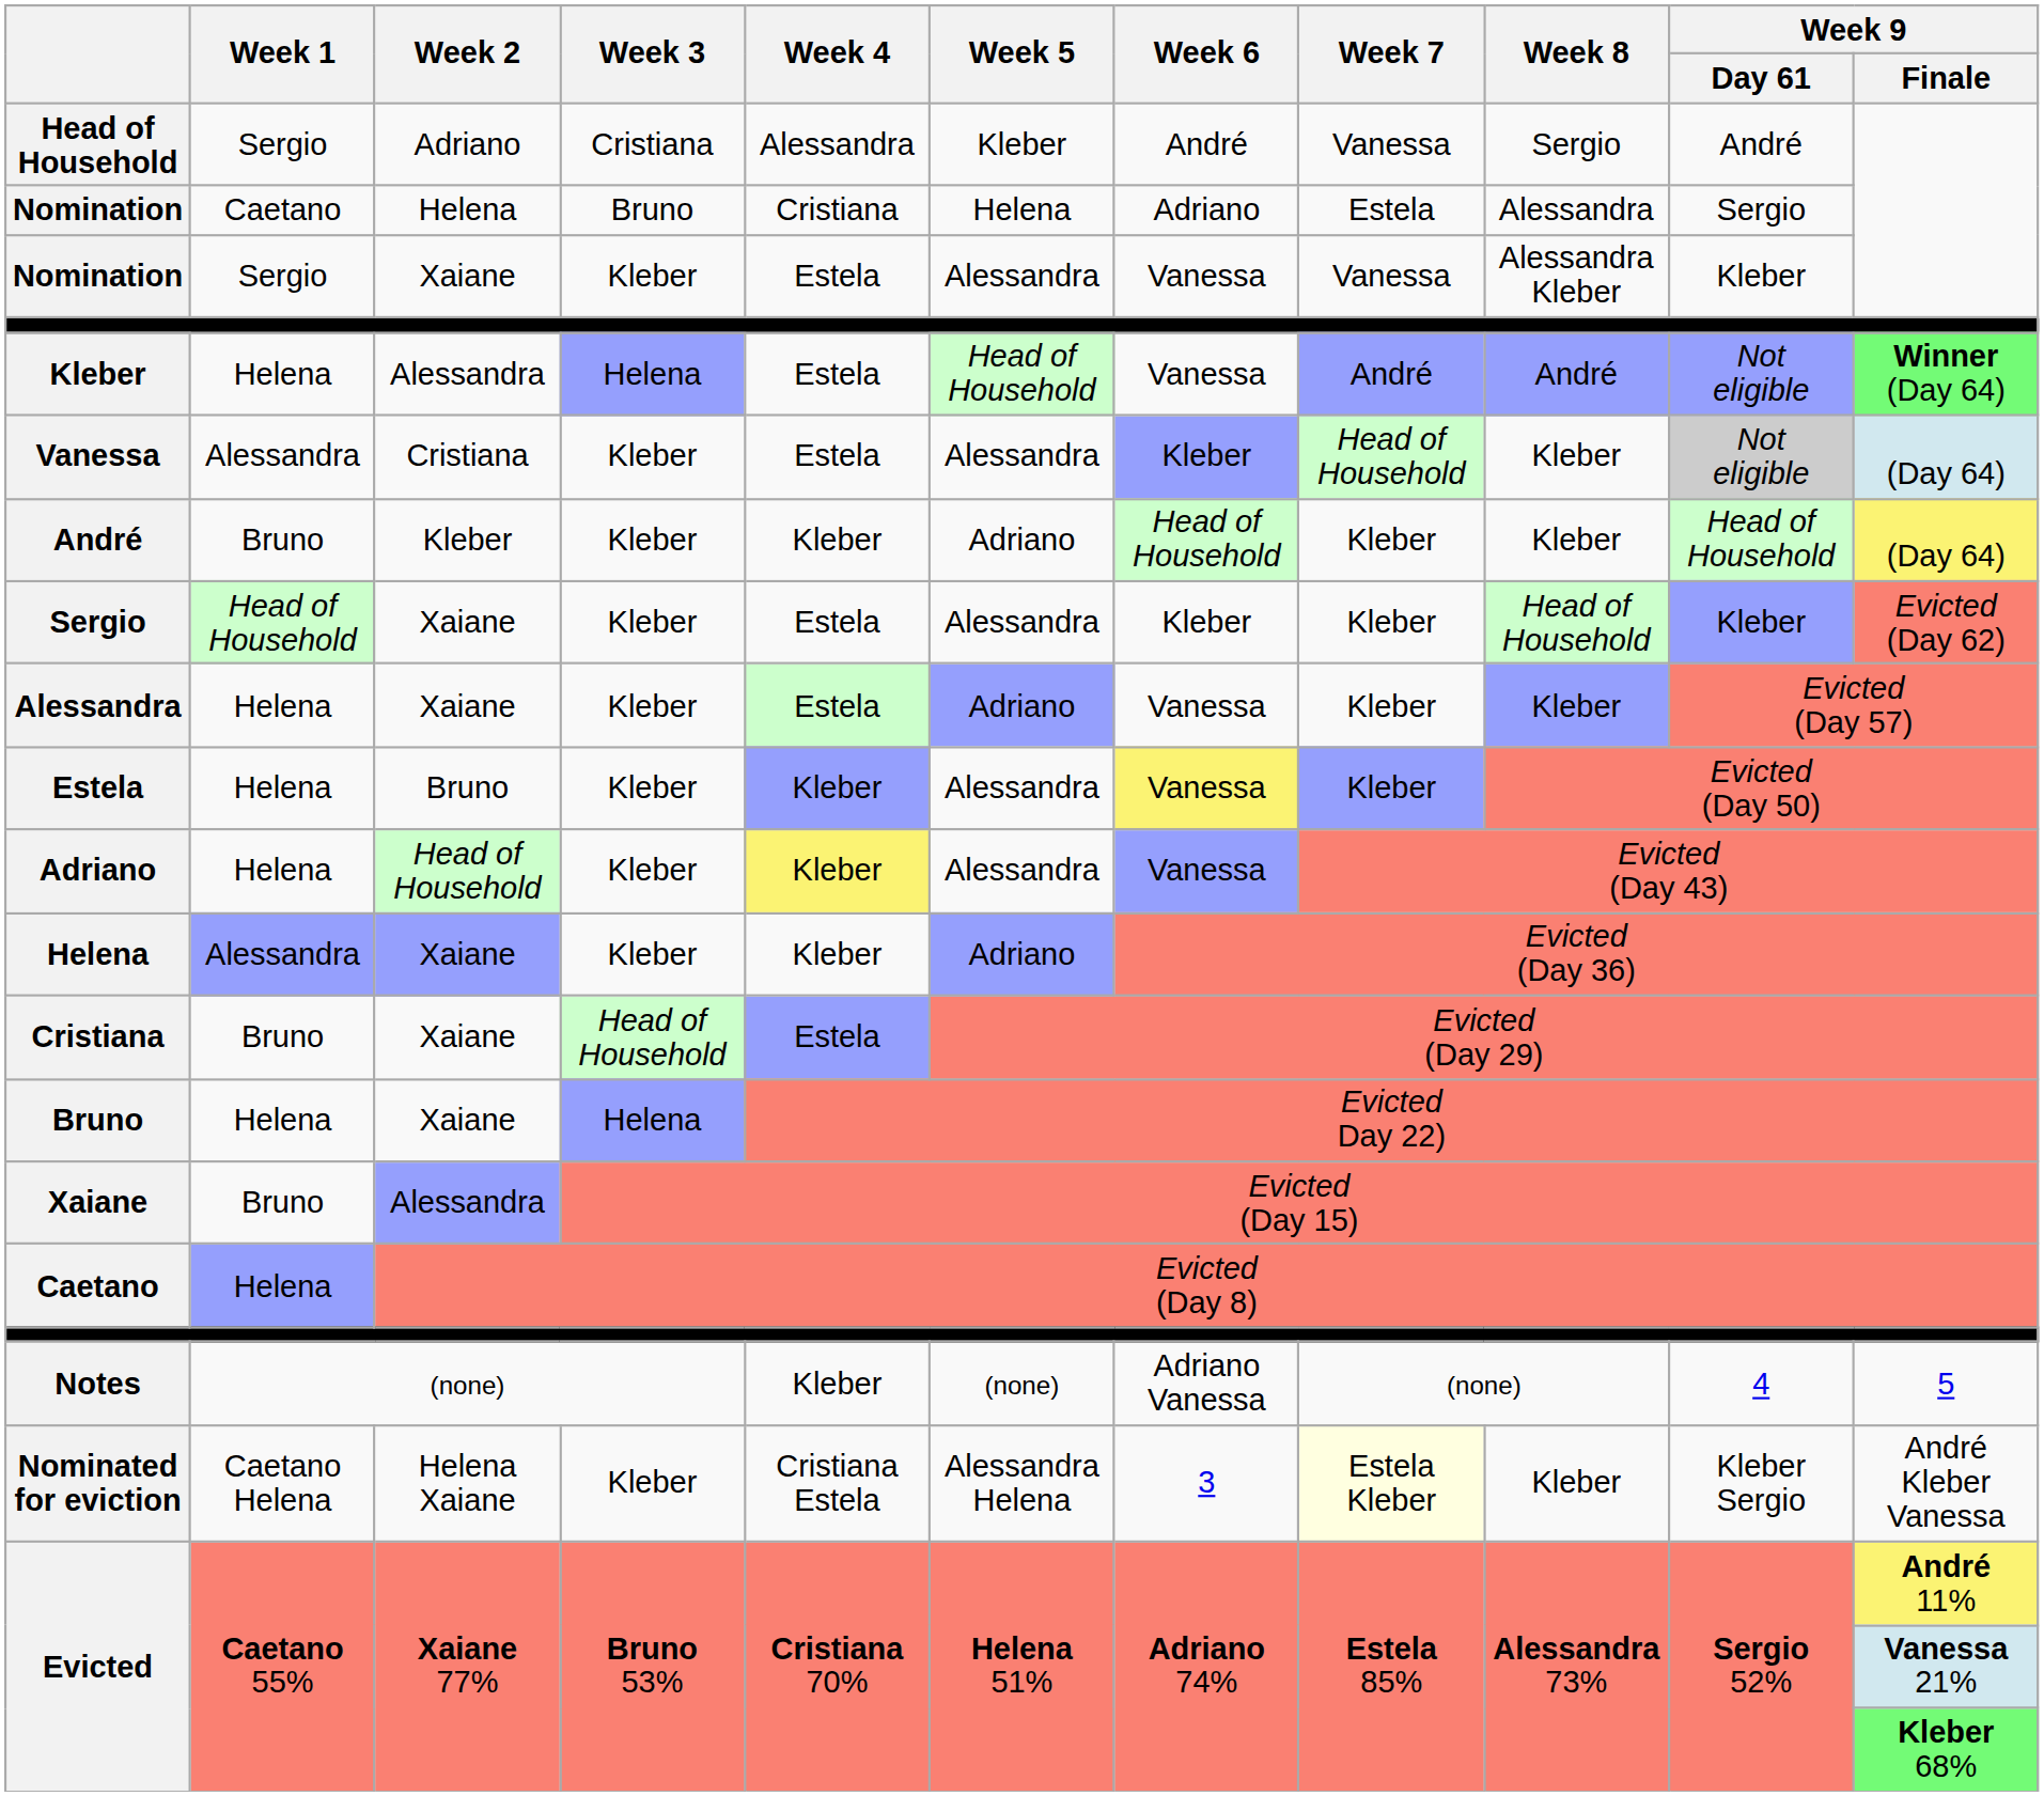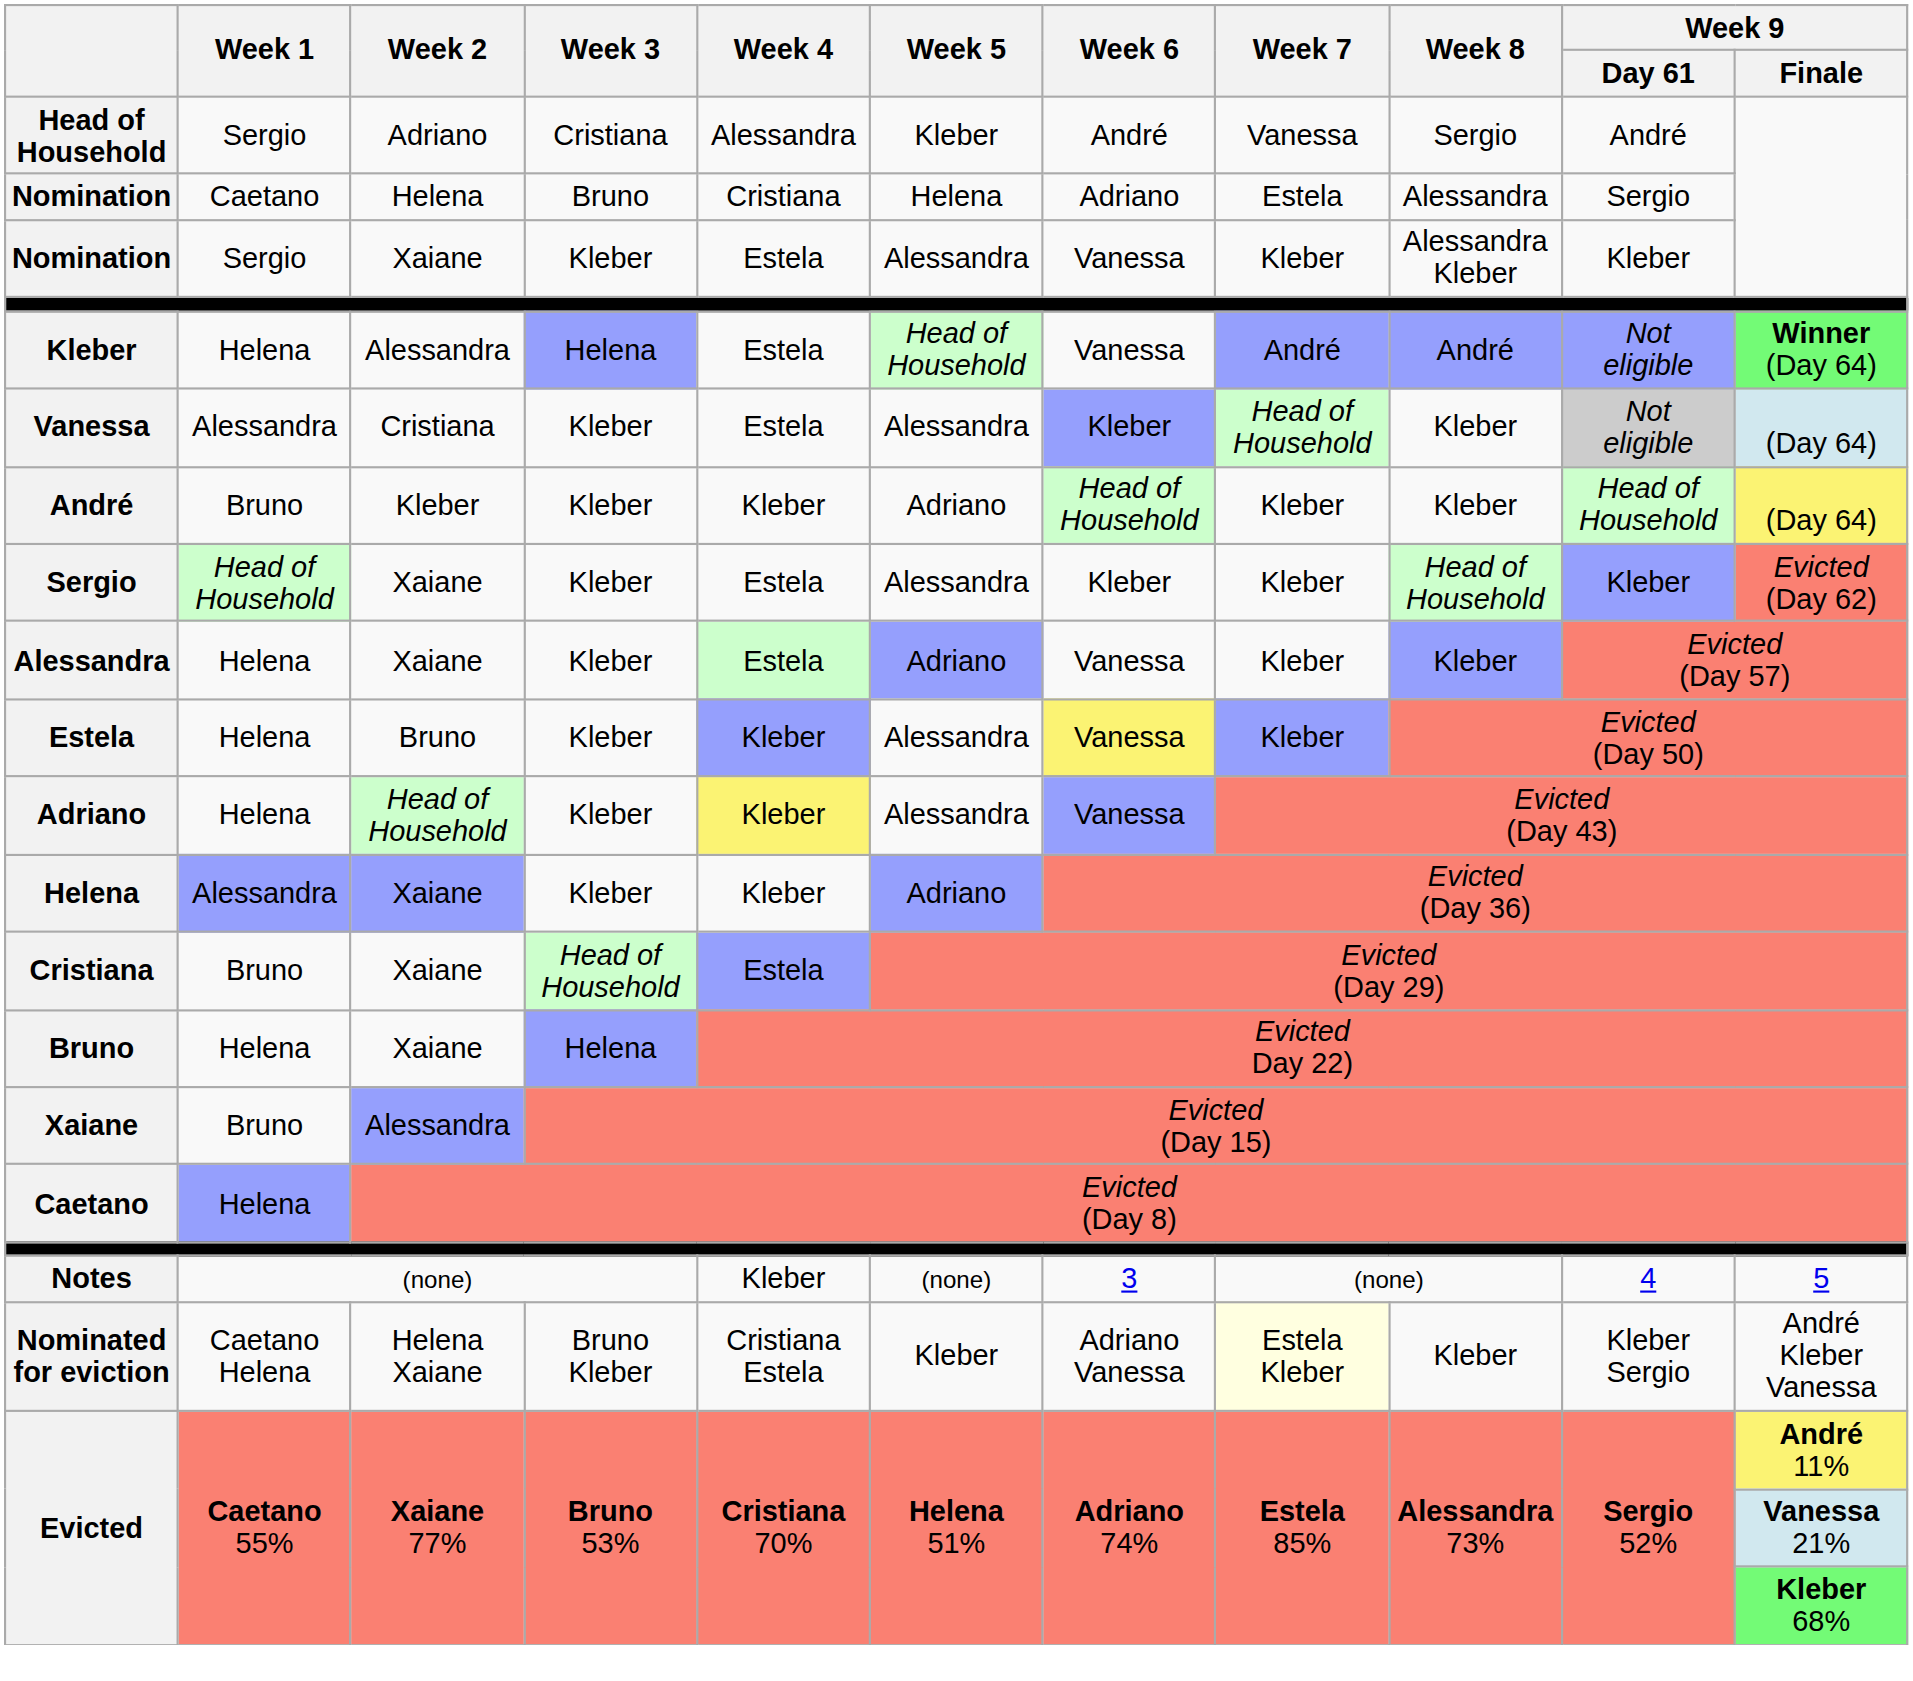Nomination / Xaiane | Week 7: Vanessa -> Kleber
Notes | Week 6: Adriano Vanessa -> 3
Nominated for eviction | Week 3: Kleber -> Bruno Kleber
Nominated for eviction | Week 5: Alessandra Helena -> Kleber
Nominated for eviction | Week 6: 3 -> Adriano Vanessa
